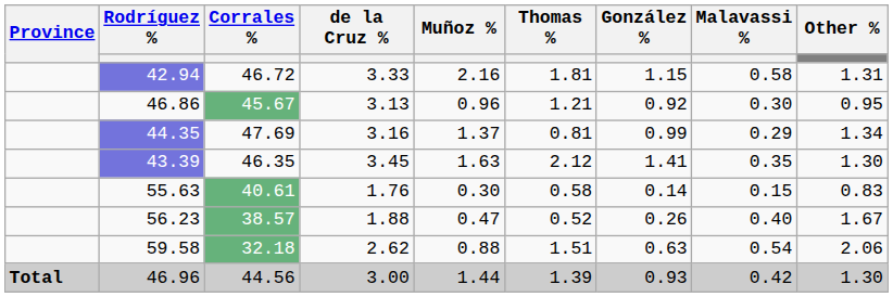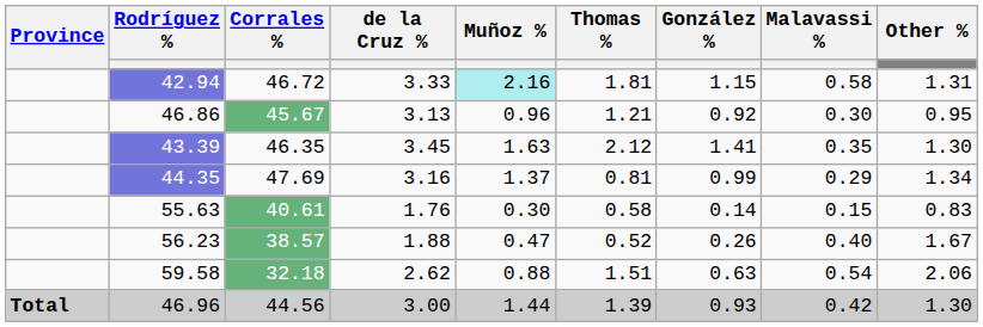42.94 | Muñoz %: no background -> paleturquoise background
rows swapped: 44.35 <-> 43.39
